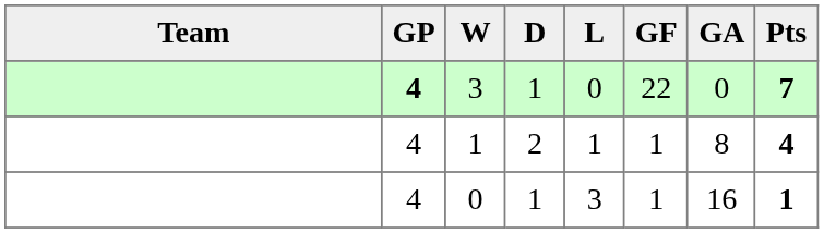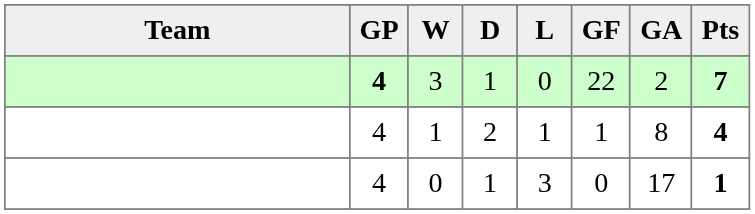row 2 | GA: 0 -> 2
row 4 | GF: 1 -> 0
row 4 | GA: 16 -> 17
